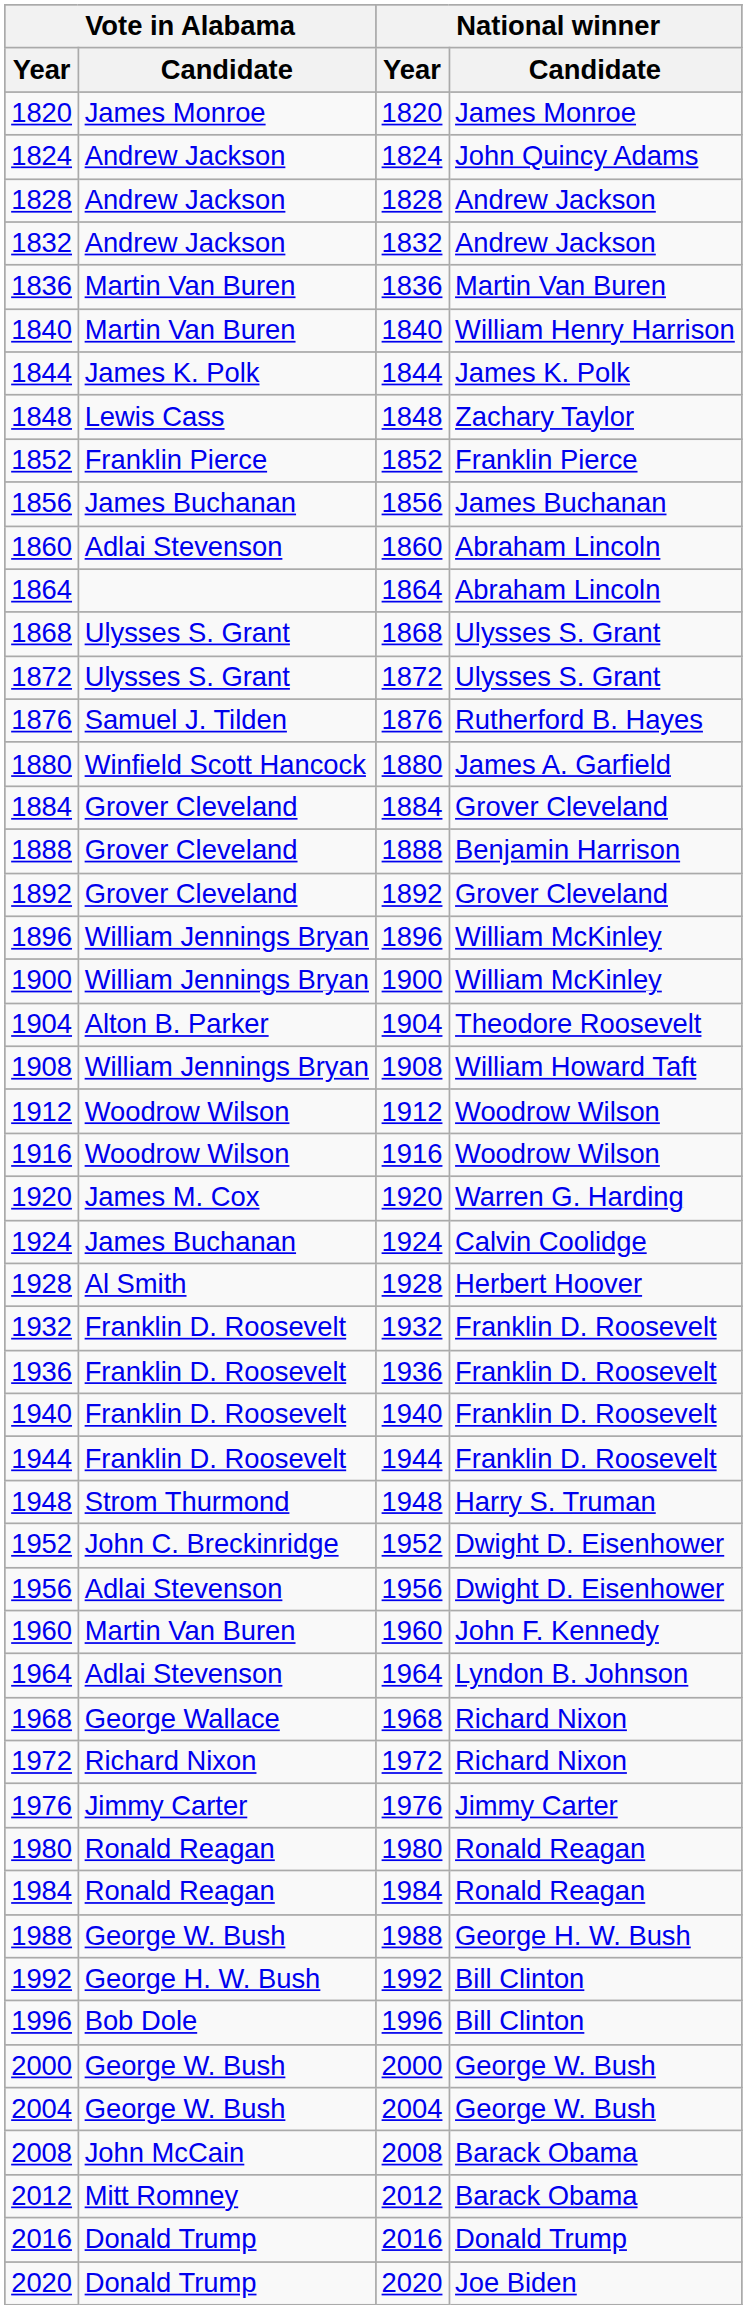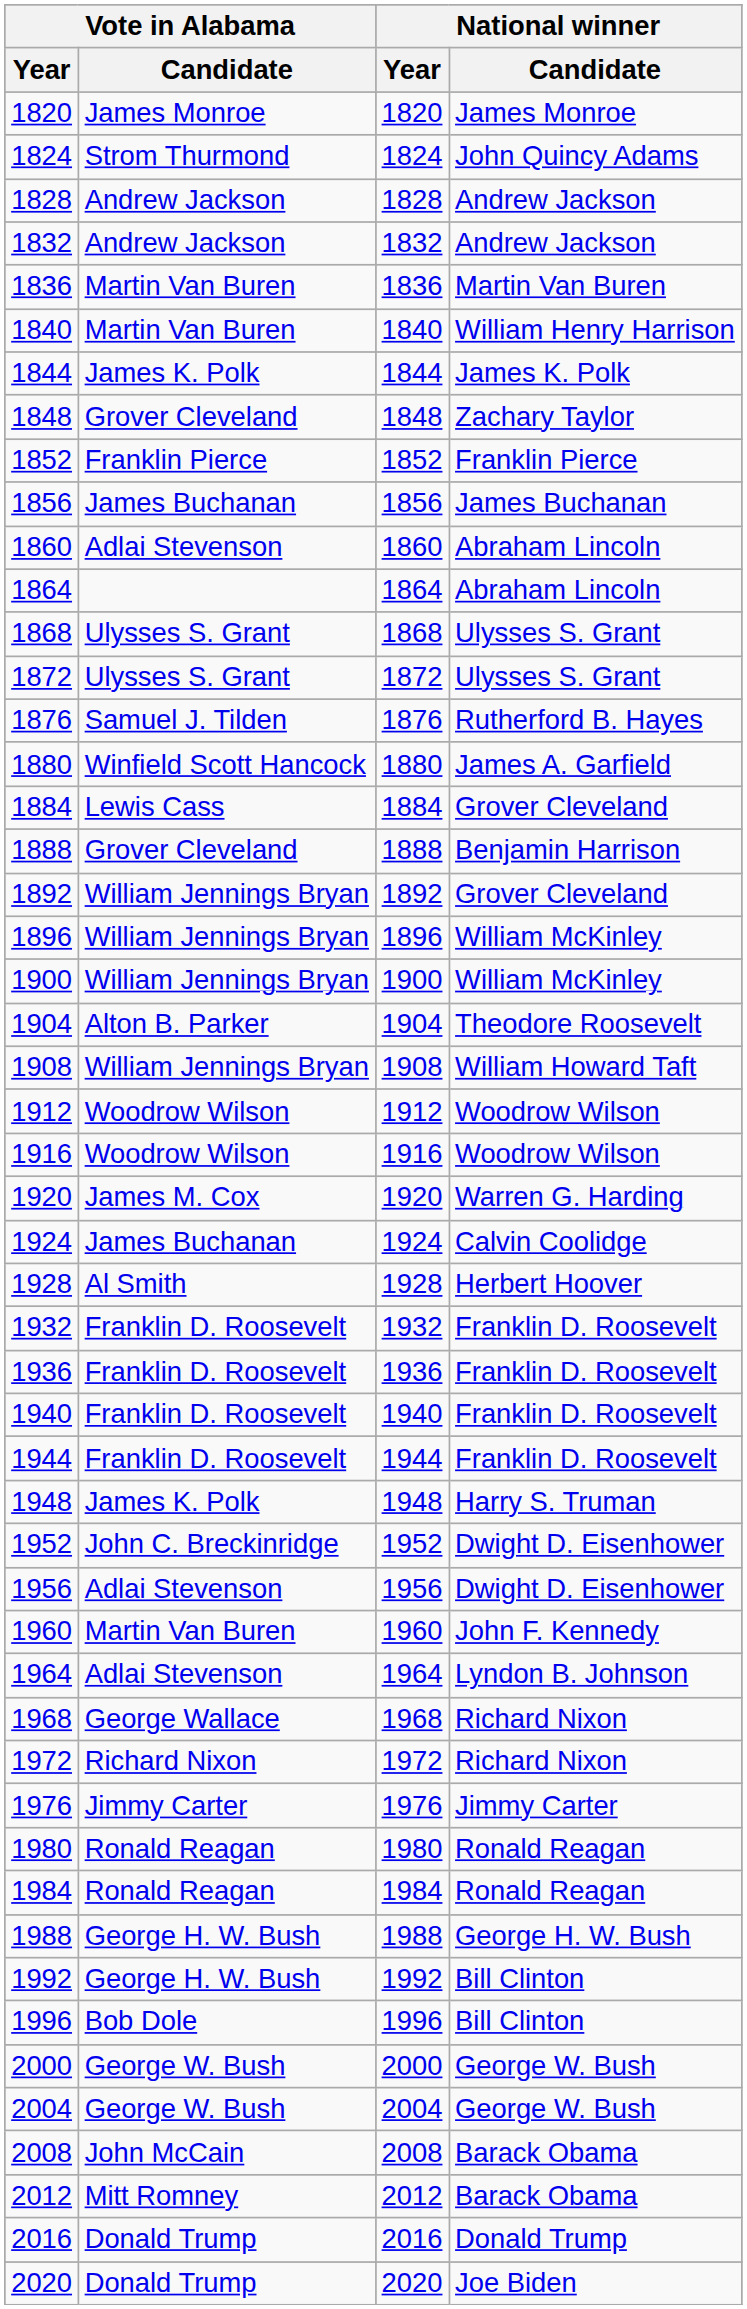row 4 | Vote in Alabama / Candidate: Andrew Jackson -> Strom Thurmond
row 10 | Vote in Alabama / Candidate: Lewis Cass -> Grover Cleveland
row 19 | Vote in Alabama / Candidate: Grover Cleveland -> Lewis Cass
row 21 | Vote in Alabama / Candidate: Grover Cleveland -> William Jennings Bryan
row 35 | Vote in Alabama / Candidate: Strom Thurmond -> James K. Polk
row 45 | Vote in Alabama / Candidate: George W. Bush -> George H. W. Bush
